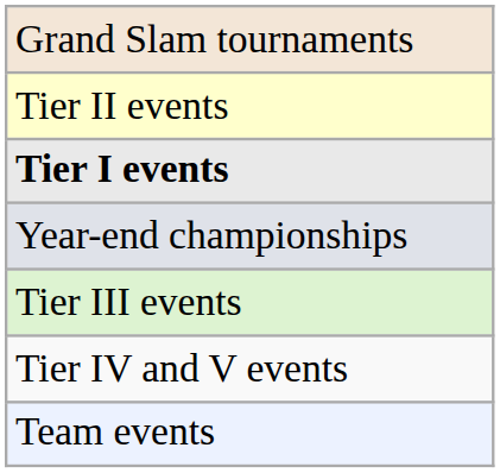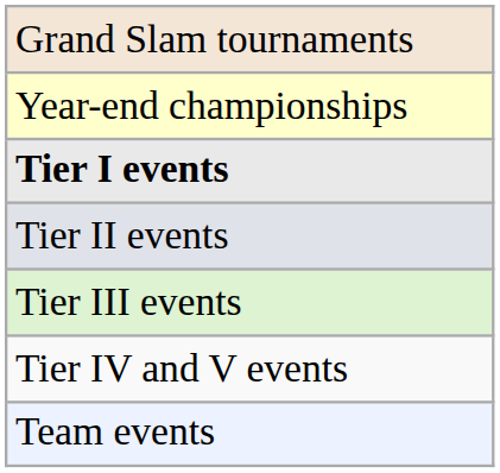row 2 | column 1: Tier II events -> Year-end championships
row 4 | column 1: Year-end championships -> Tier II events
